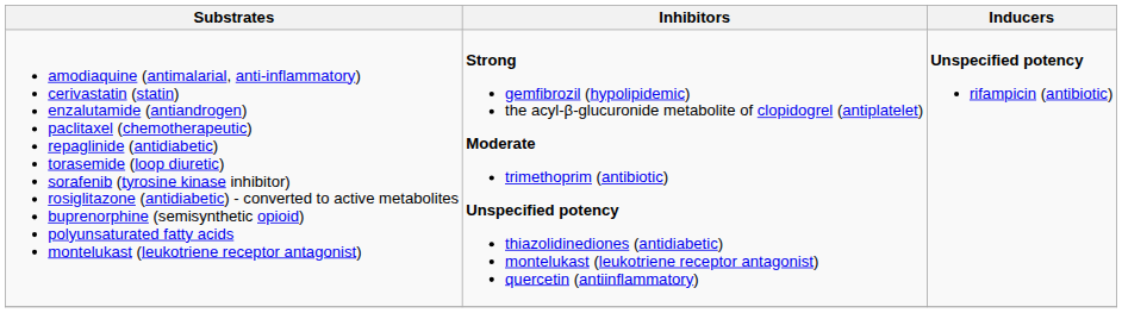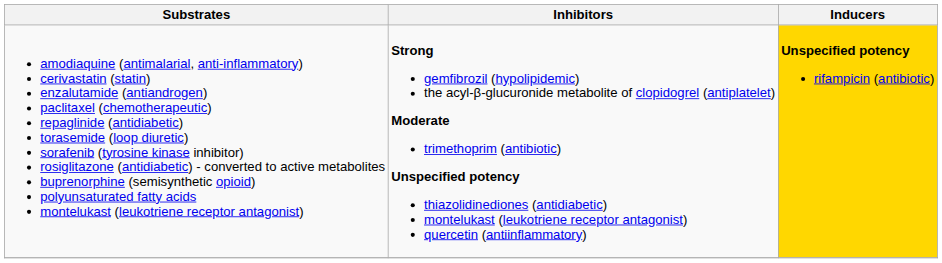row 2 | Inducers: no background -> gold background
